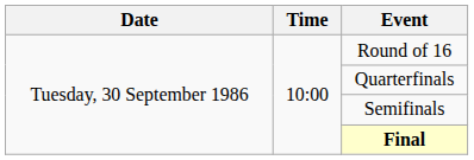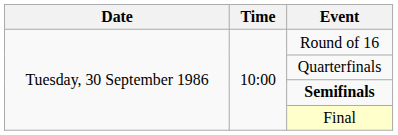Semifinals | Event: normal -> bold
Final | Event: bold -> normal
